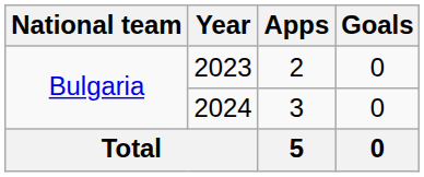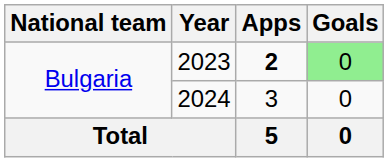2023 | Apps: normal -> bold
2023 | Goals: no background -> lightgreen background
